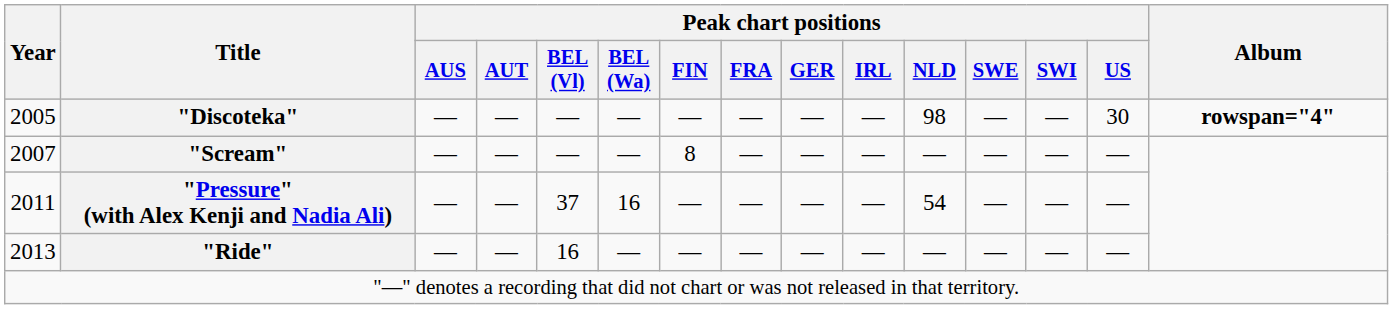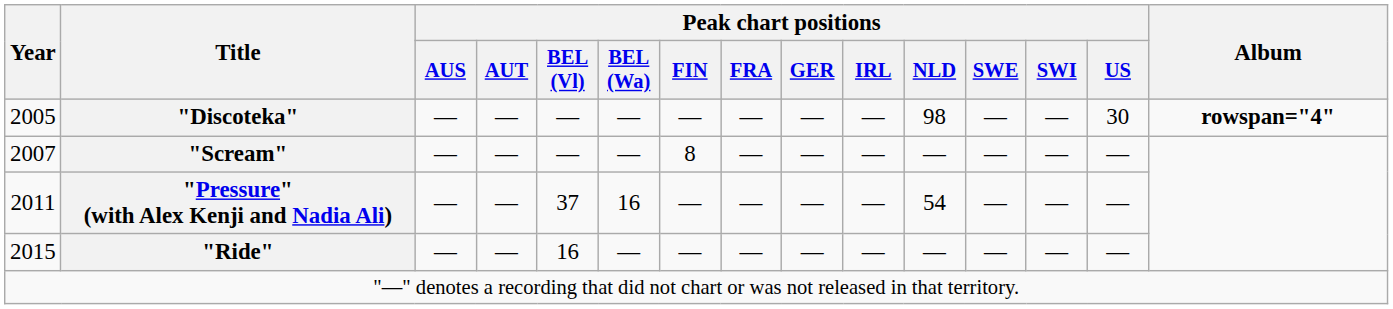"Ride" | Year: 2013 -> 2015
